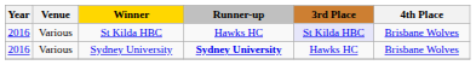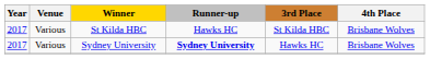row 2 | Year: 2016 -> 2017
row 2 | 3rd Place: lavender background -> no background
row 3 | Year: 2016 -> 2017
